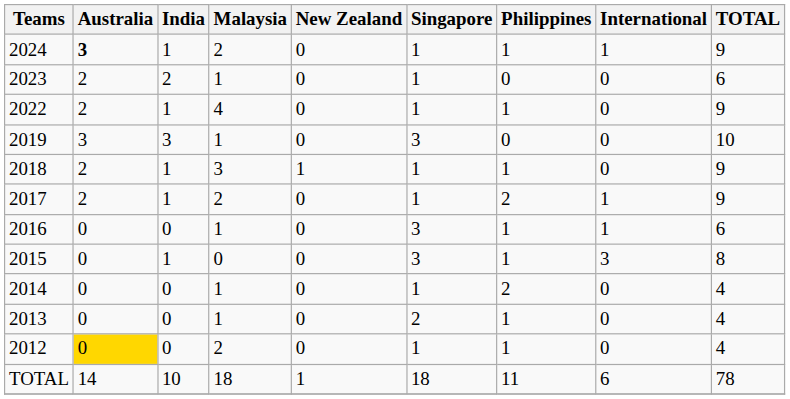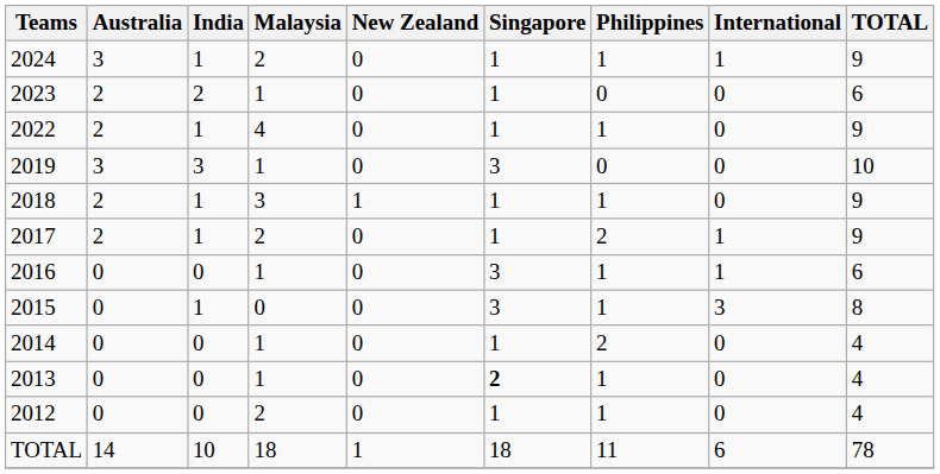2024 | Australia: bold -> normal
2013 | Singapore: normal -> bold
2012 | Australia: gold background -> no background
